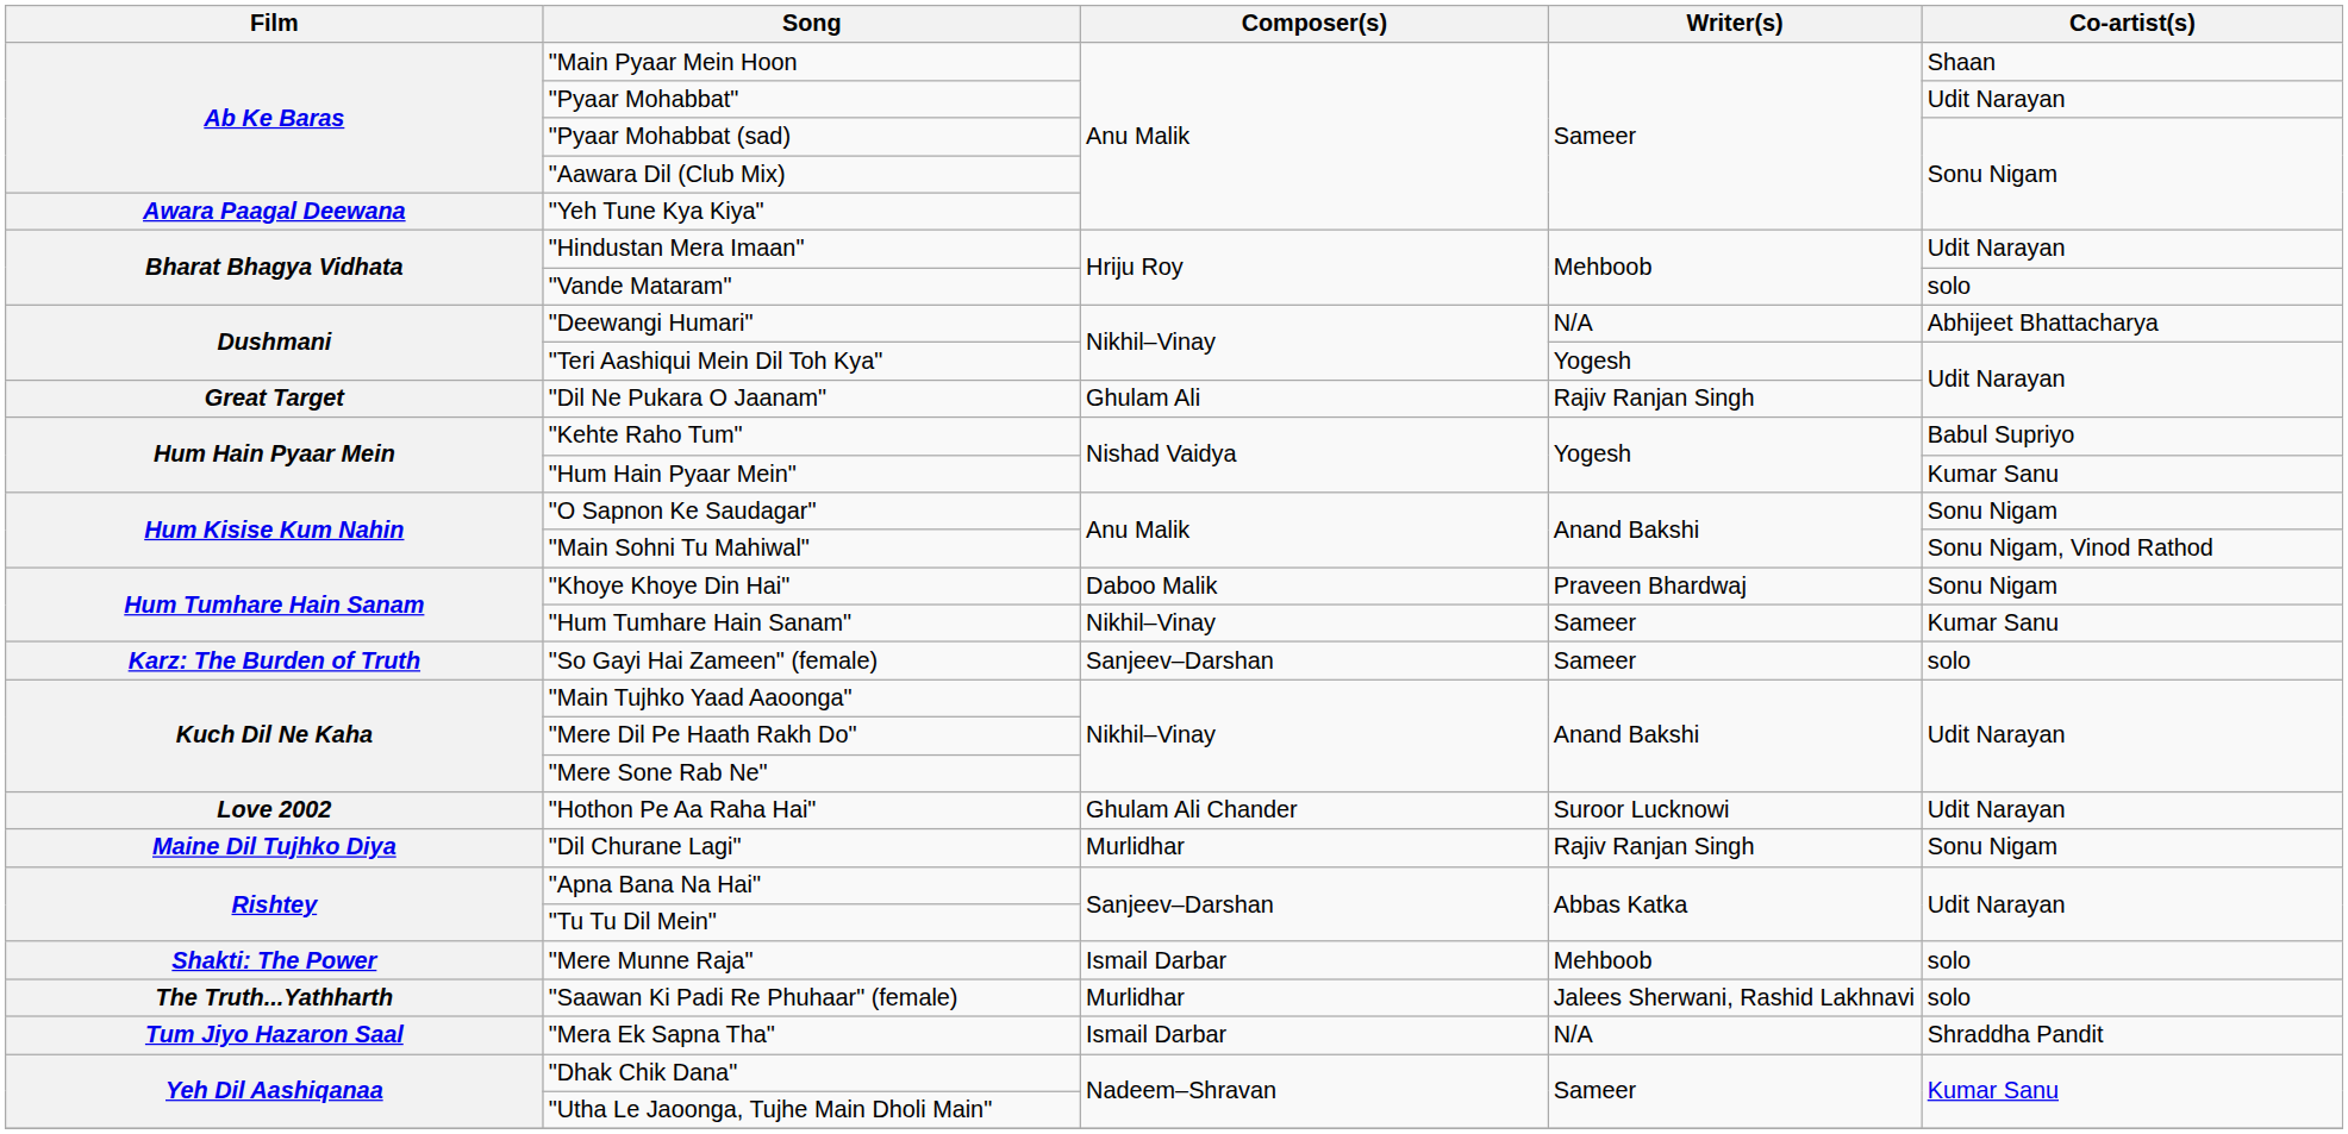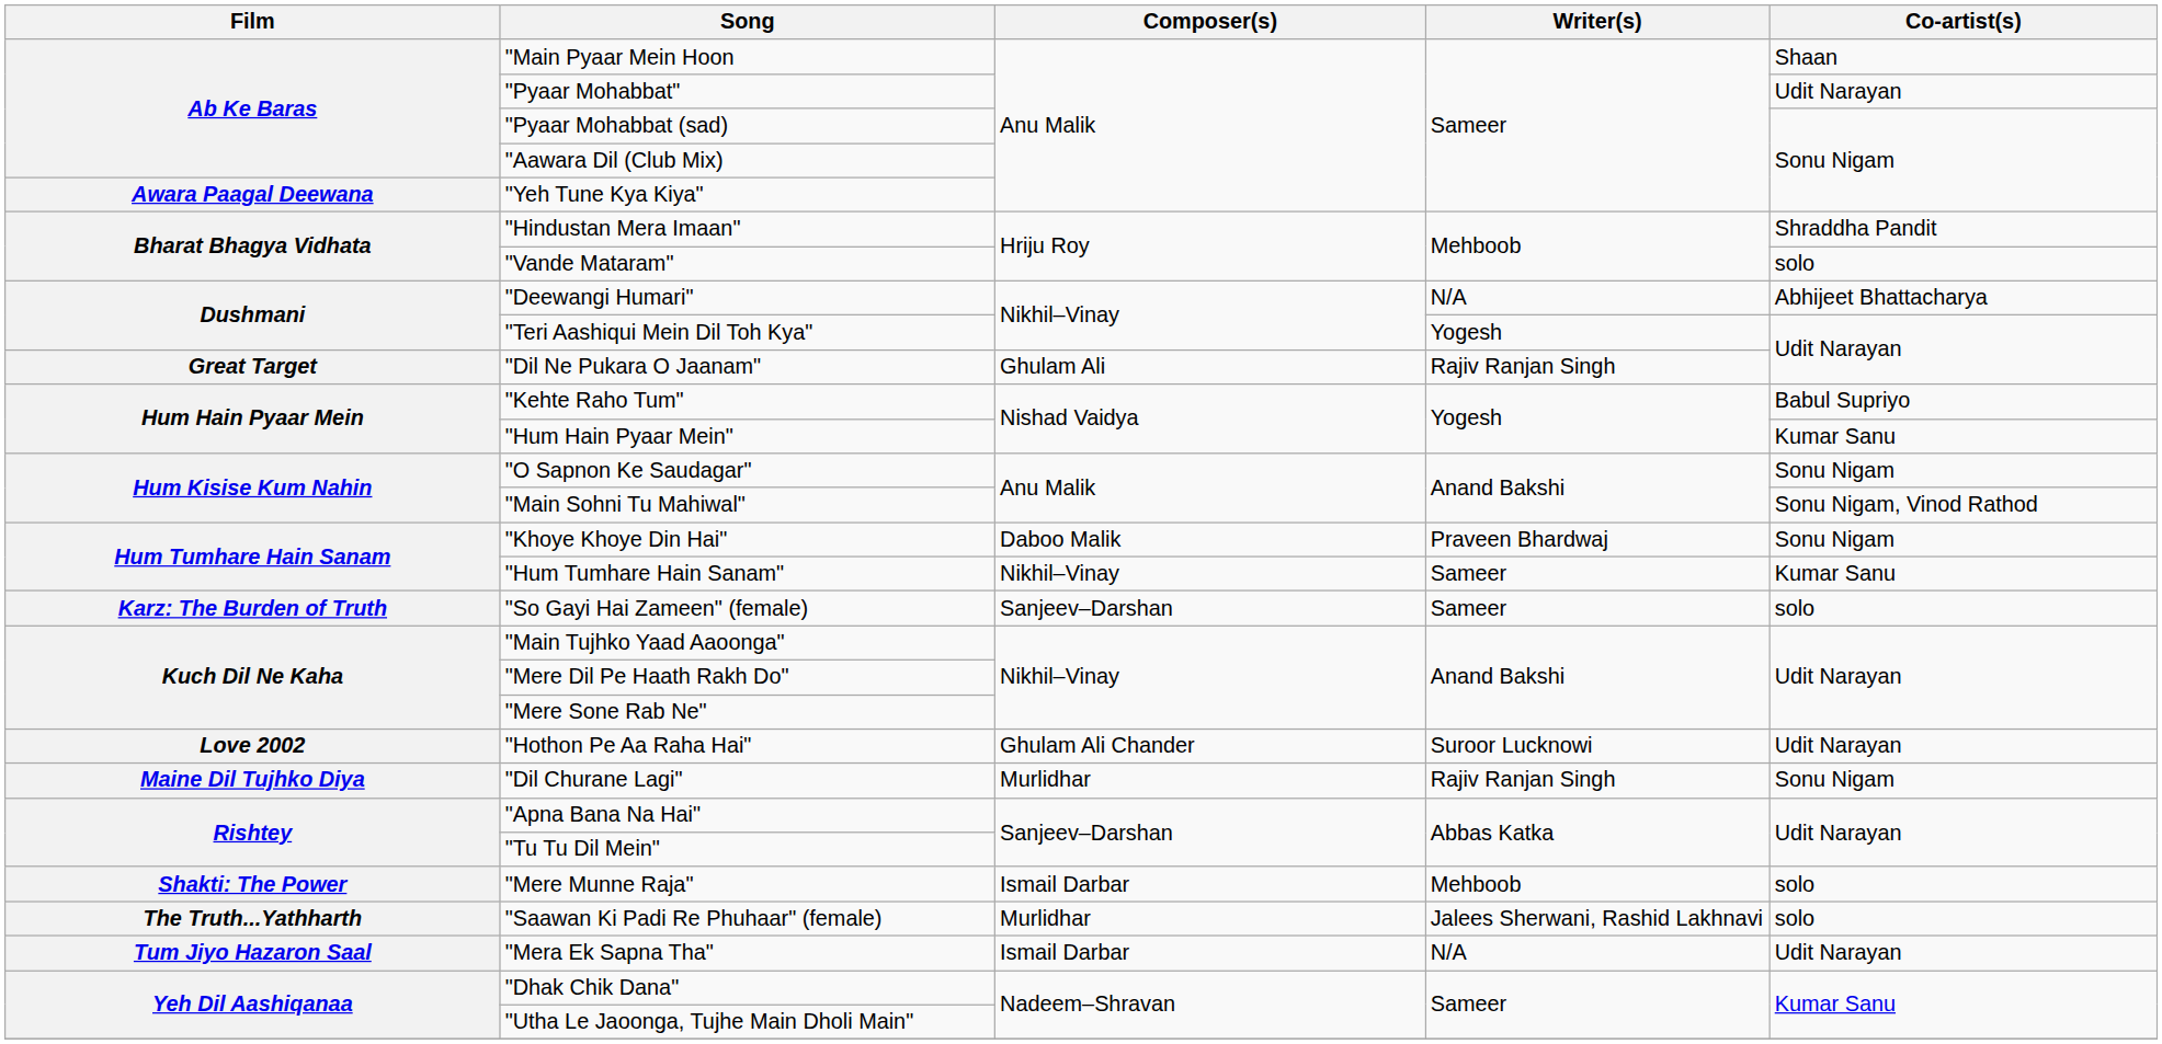"Hindustan Mera Imaan" | Co-artist(s): Udit Narayan -> Shraddha Pandit
"Mera Ek Sapna Tha" | Co-artist(s): Shraddha Pandit -> Udit Narayan
